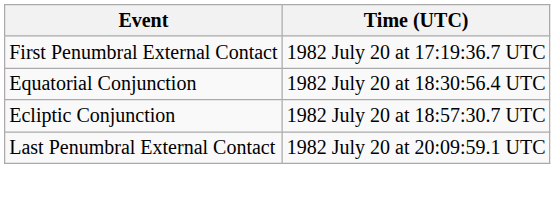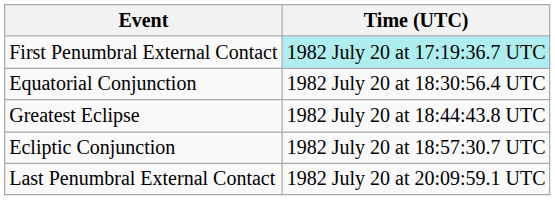First Penumbral External Contact | Time (UTC): no background -> paleturquoise background
+ row: Greatest Eclipse | 1982 July 20 at 18:44:43.8 UTC
